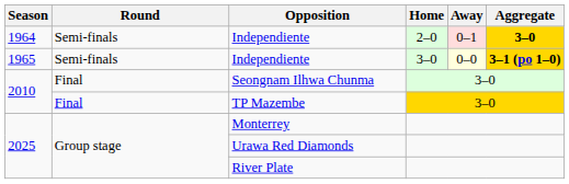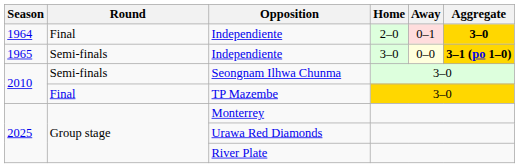1964 / Independiente | Round: Semi-finals -> Final
Seongnam Ilhwa Chunma | Round: Final -> Semi-finals
